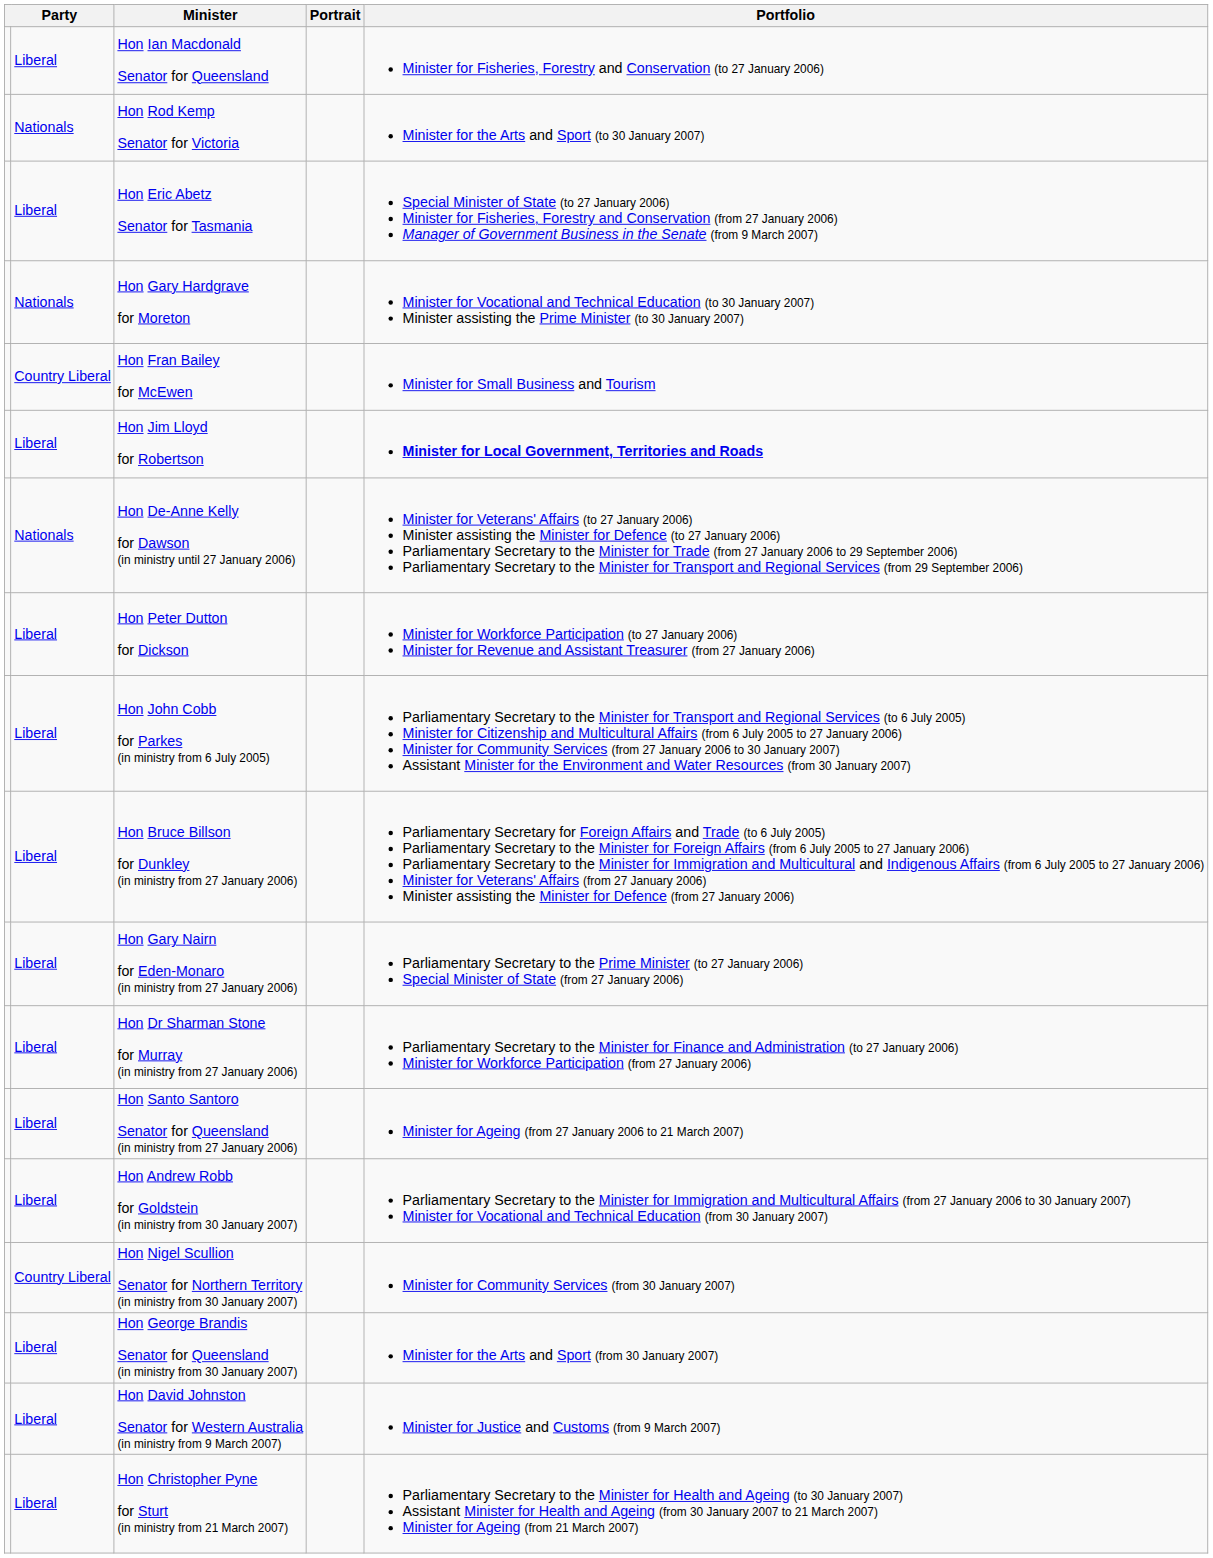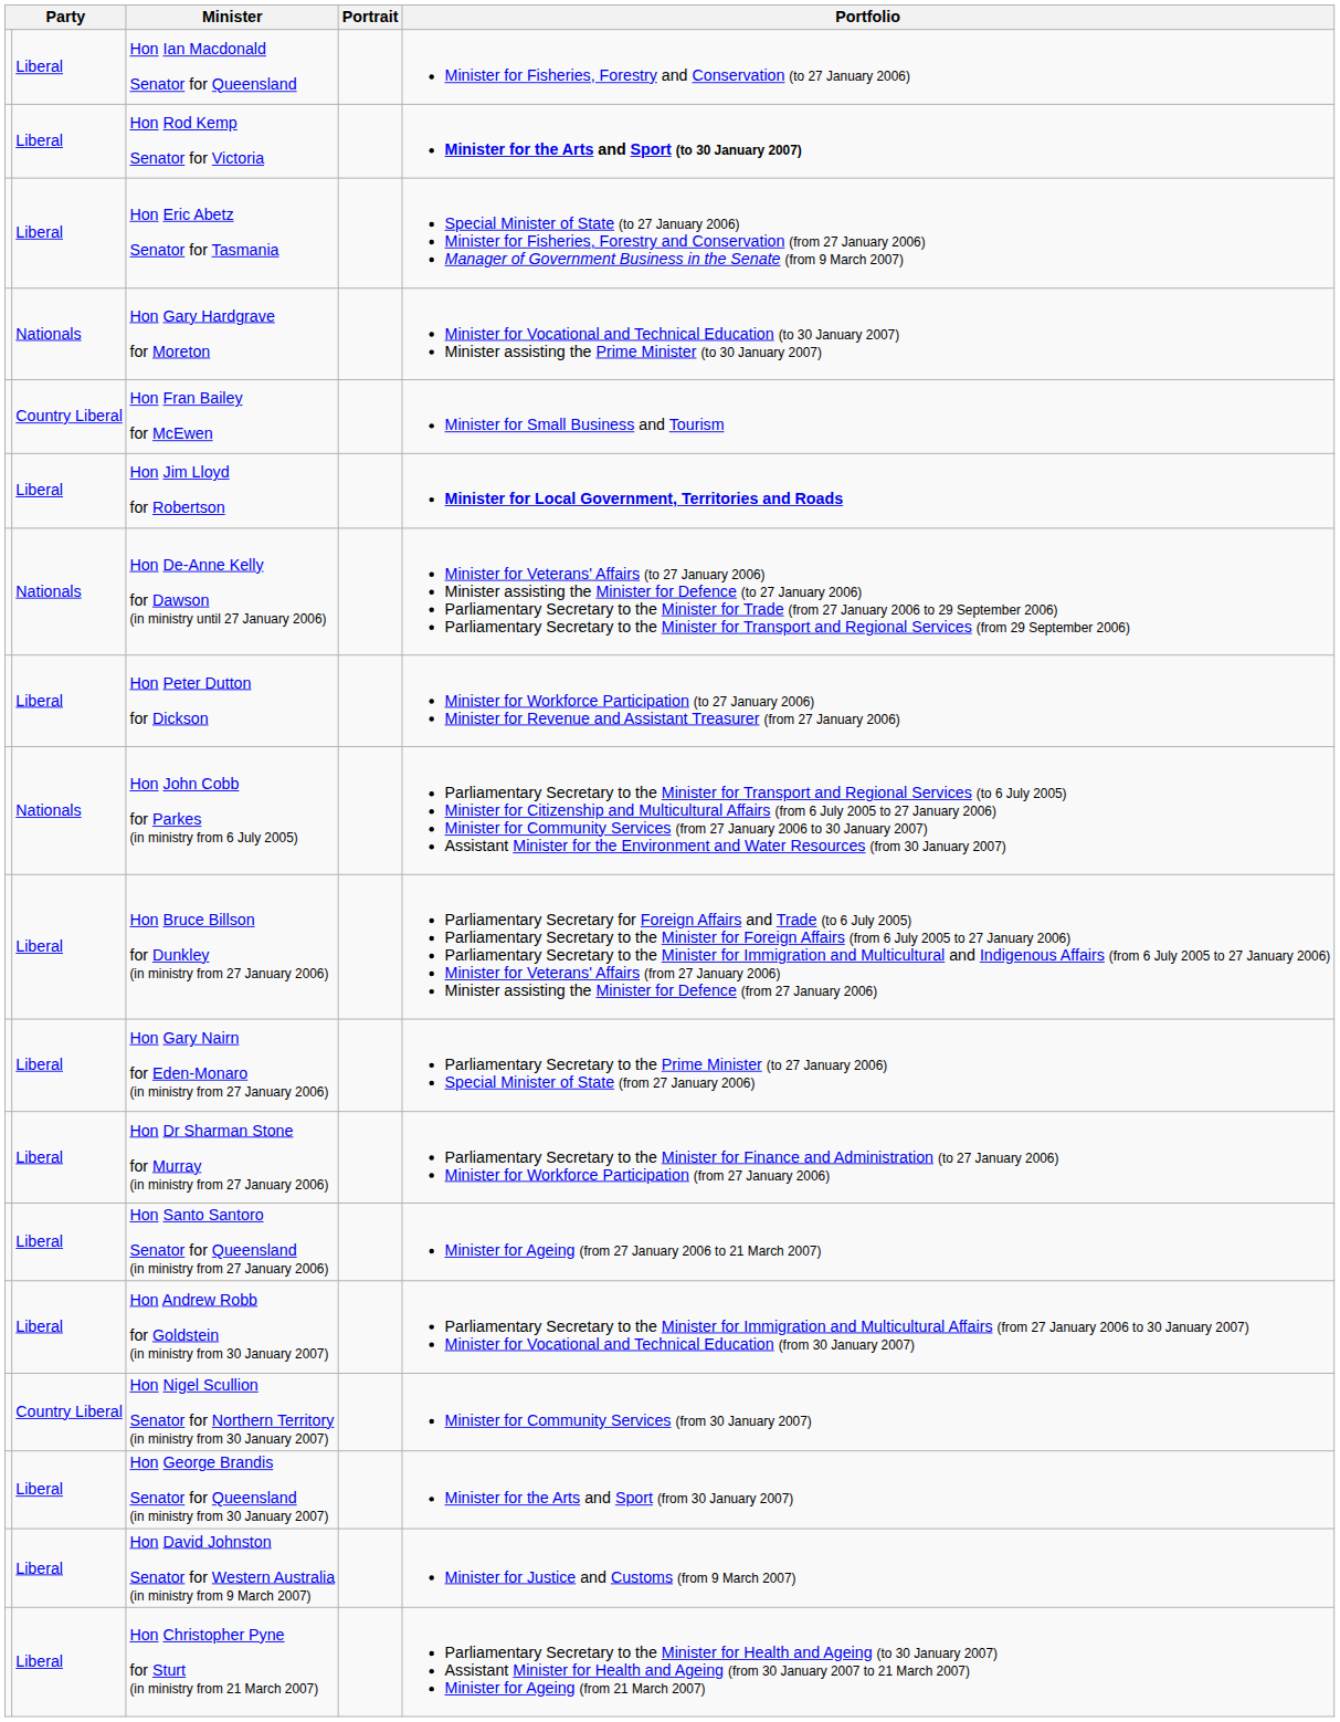Hon Rod Kemp Senator for Victoria | column 2: Nationals -> Liberal
Hon Rod Kemp Senator for Victoria | Portfolio: normal -> bold
Hon John Cobb for Parkes (in ministry from 6 July 2005) | column 2: Liberal -> Nationals
